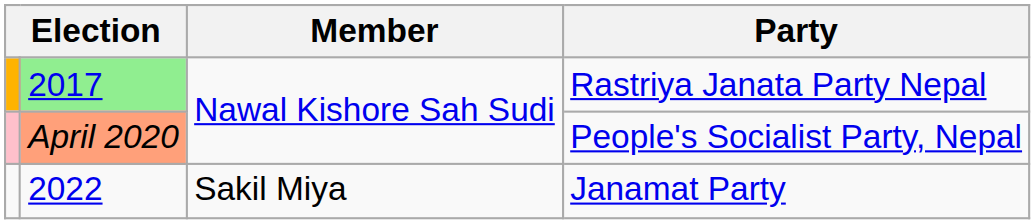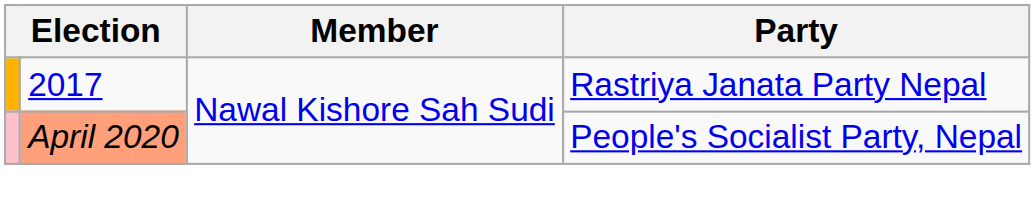Rastriya Janata Party Nepal | column 2: lightgreen background -> no background
- row: 2022 | Sakil Miya | Janamat Party
